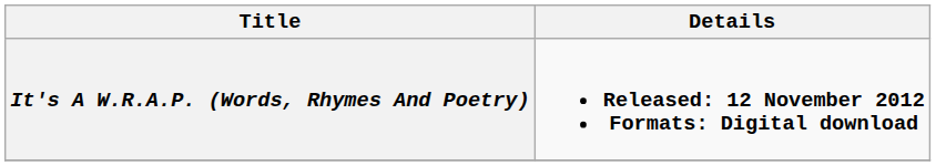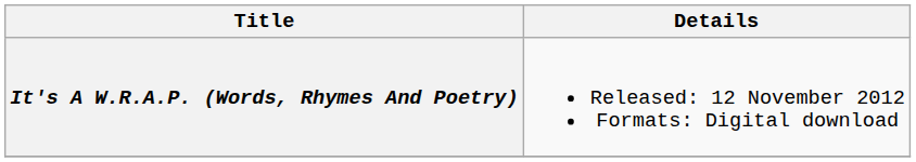It's A W.R.A.P. (Words, Rhymes And Poetry) | Details: bold -> normal
